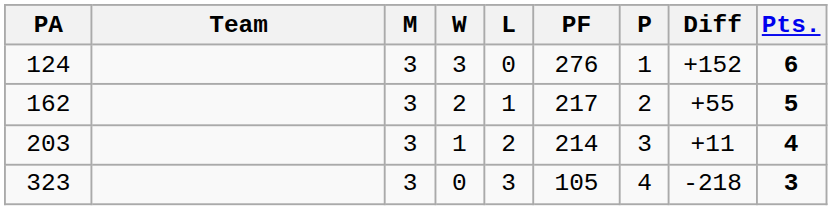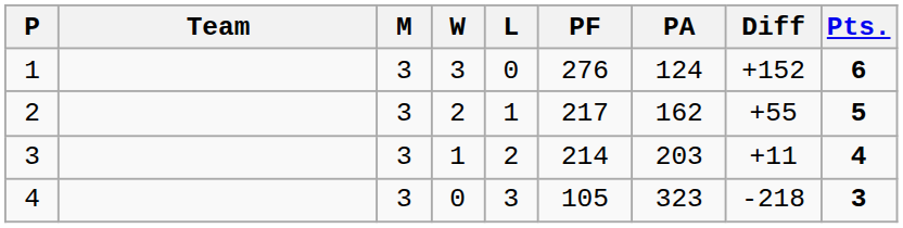columns swapped: P <-> PA
